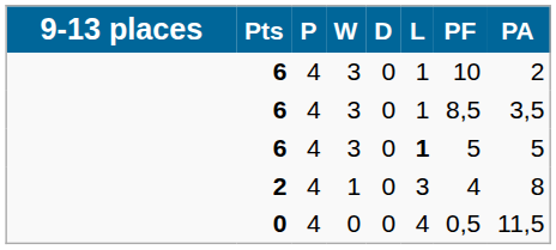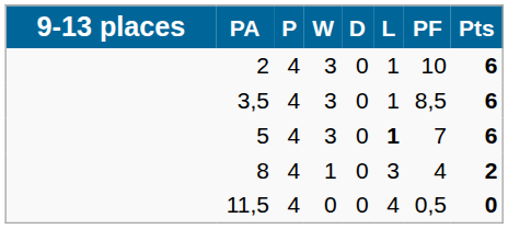columns swapped: Pts <-> PA
row 4 | PF: 5 -> 7
